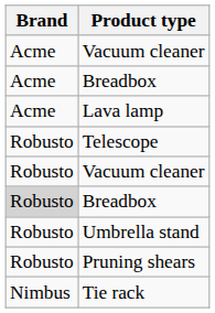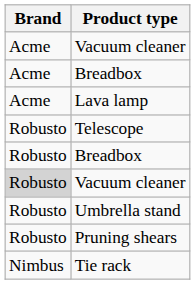row 6 | Product type: Vacuum cleaner -> Breadbox
row 7 | Product type: Breadbox -> Vacuum cleaner
